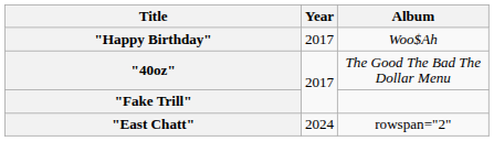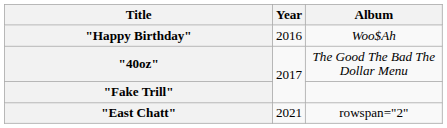"Happy Birthday" | Year: 2017 -> 2016
"East Chatt" | Year: 2024 -> 2021
